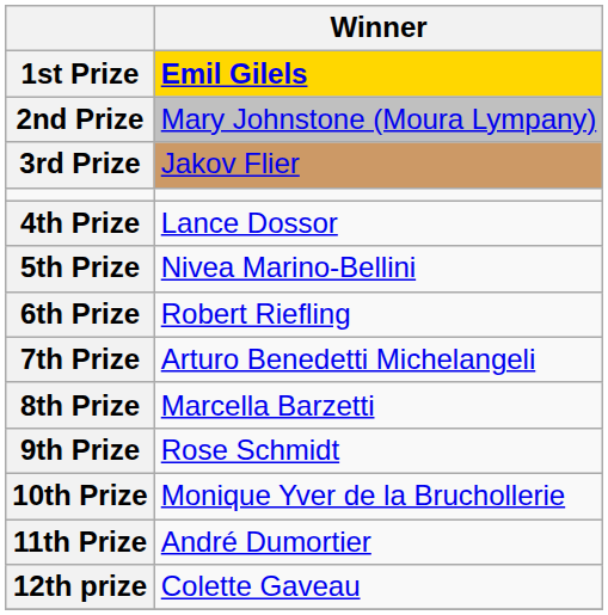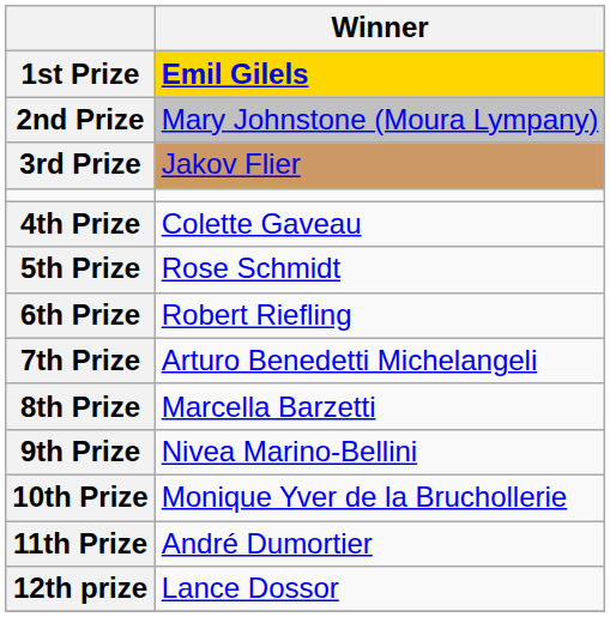row 6 | Winner: Lance Dossor -> Colette Gaveau
row 7 | Winner: Nivea Marino-Bellini -> Rose Schmidt
row 11 | Winner: Rose Schmidt -> Nivea Marino-Bellini
row 14 | Winner: Colette Gaveau -> Lance Dossor
